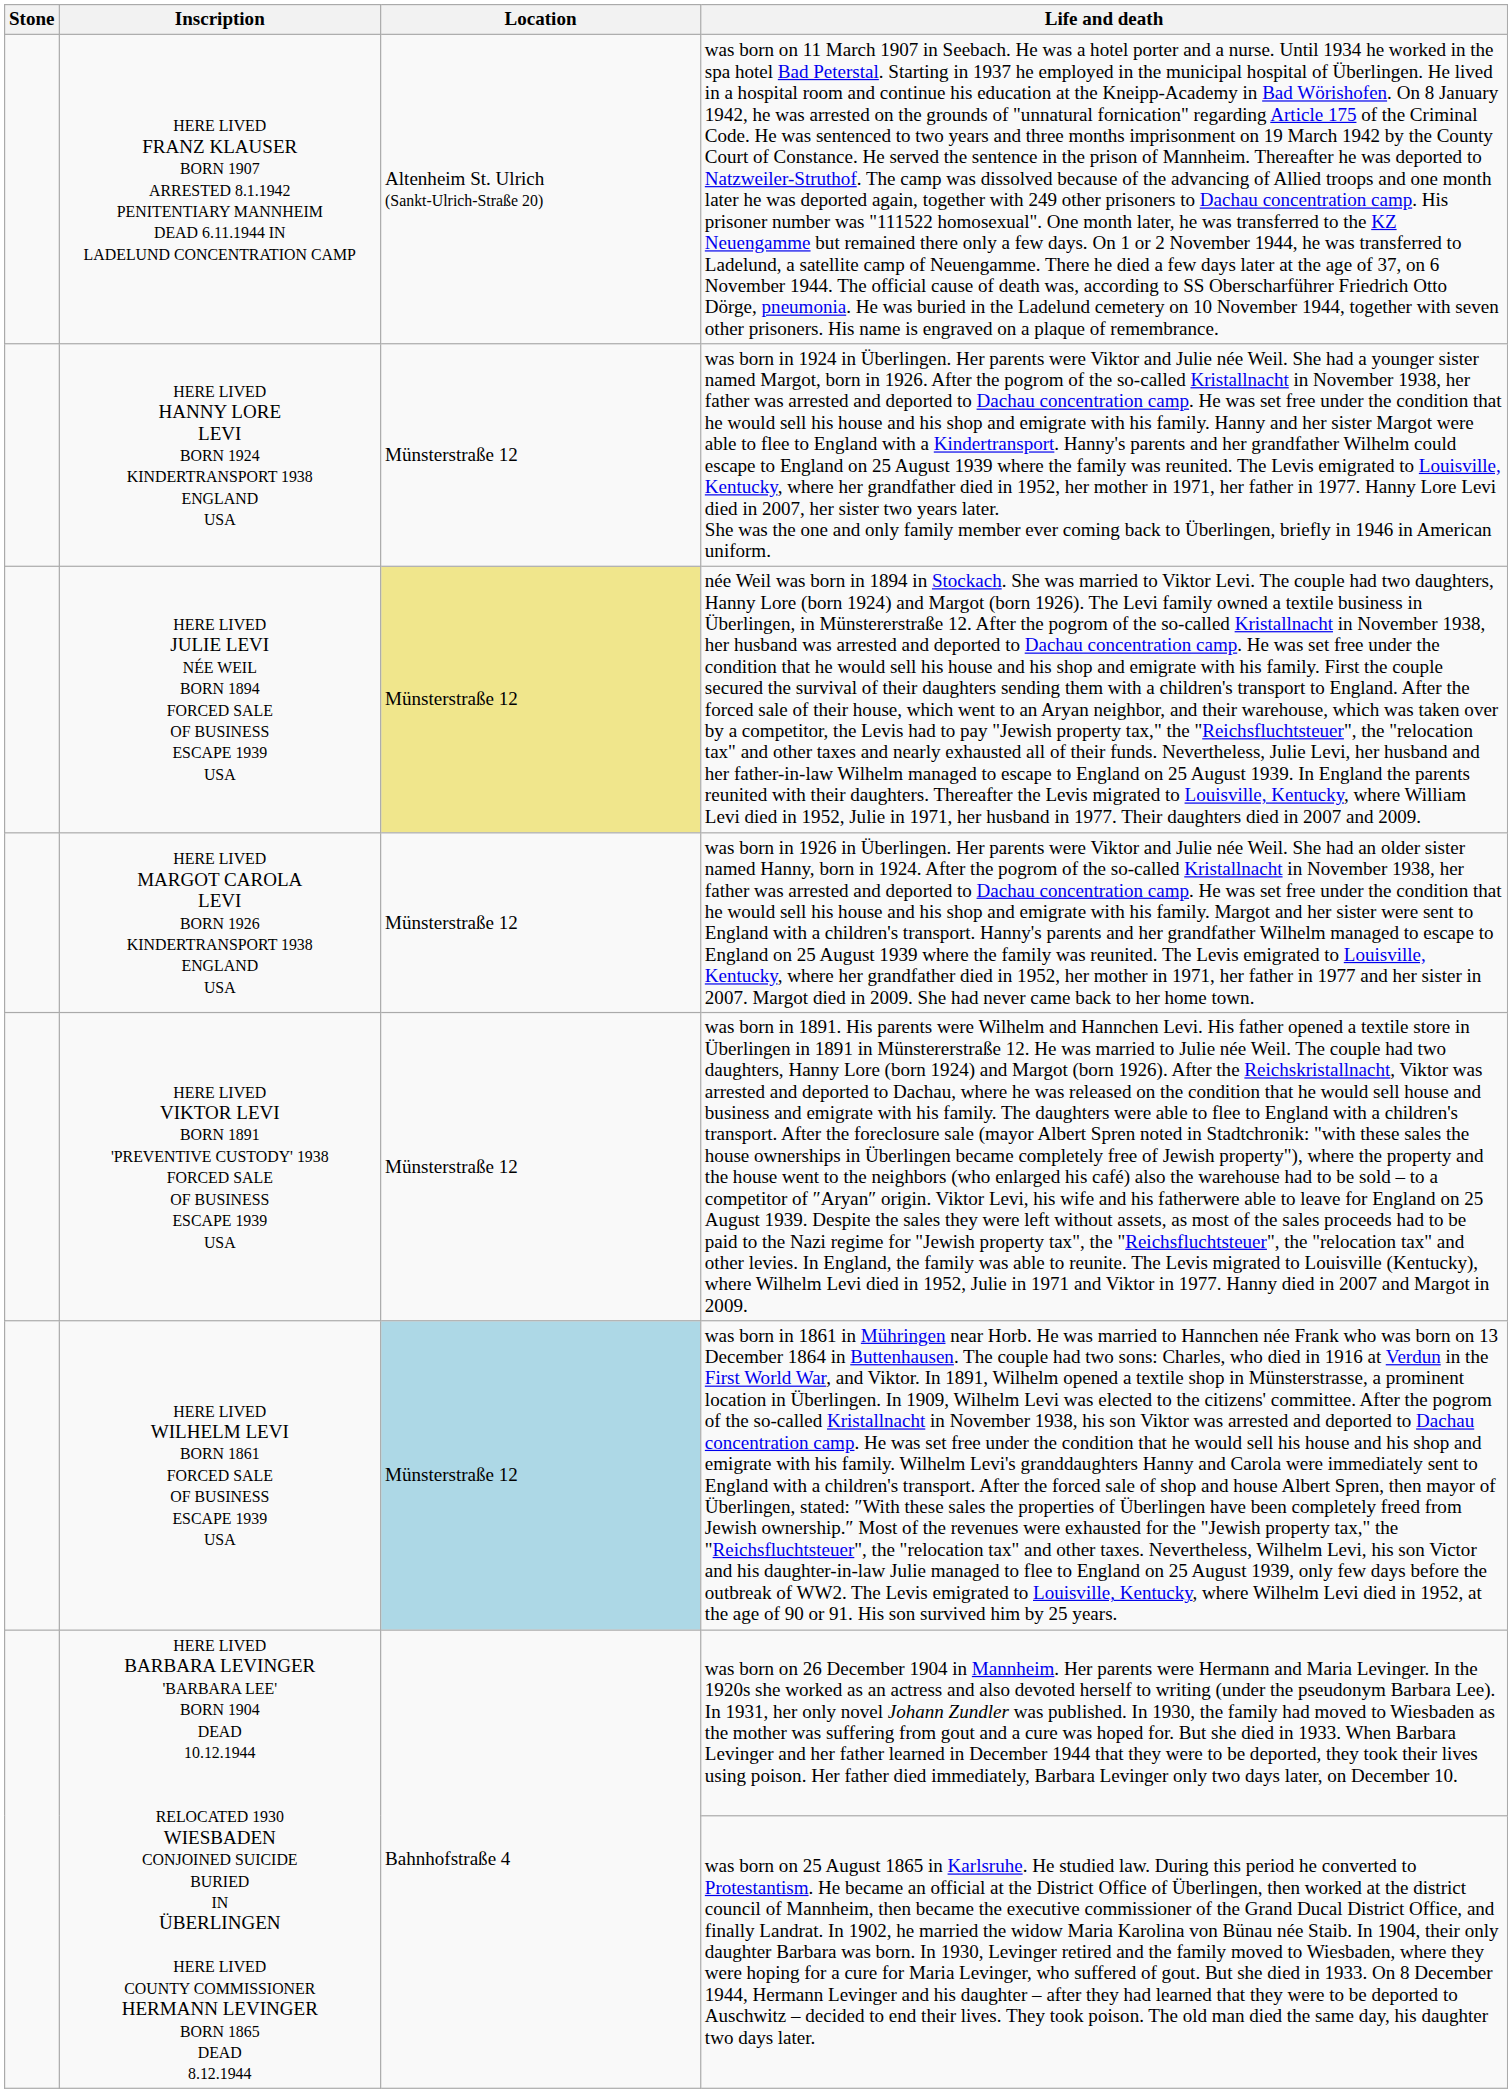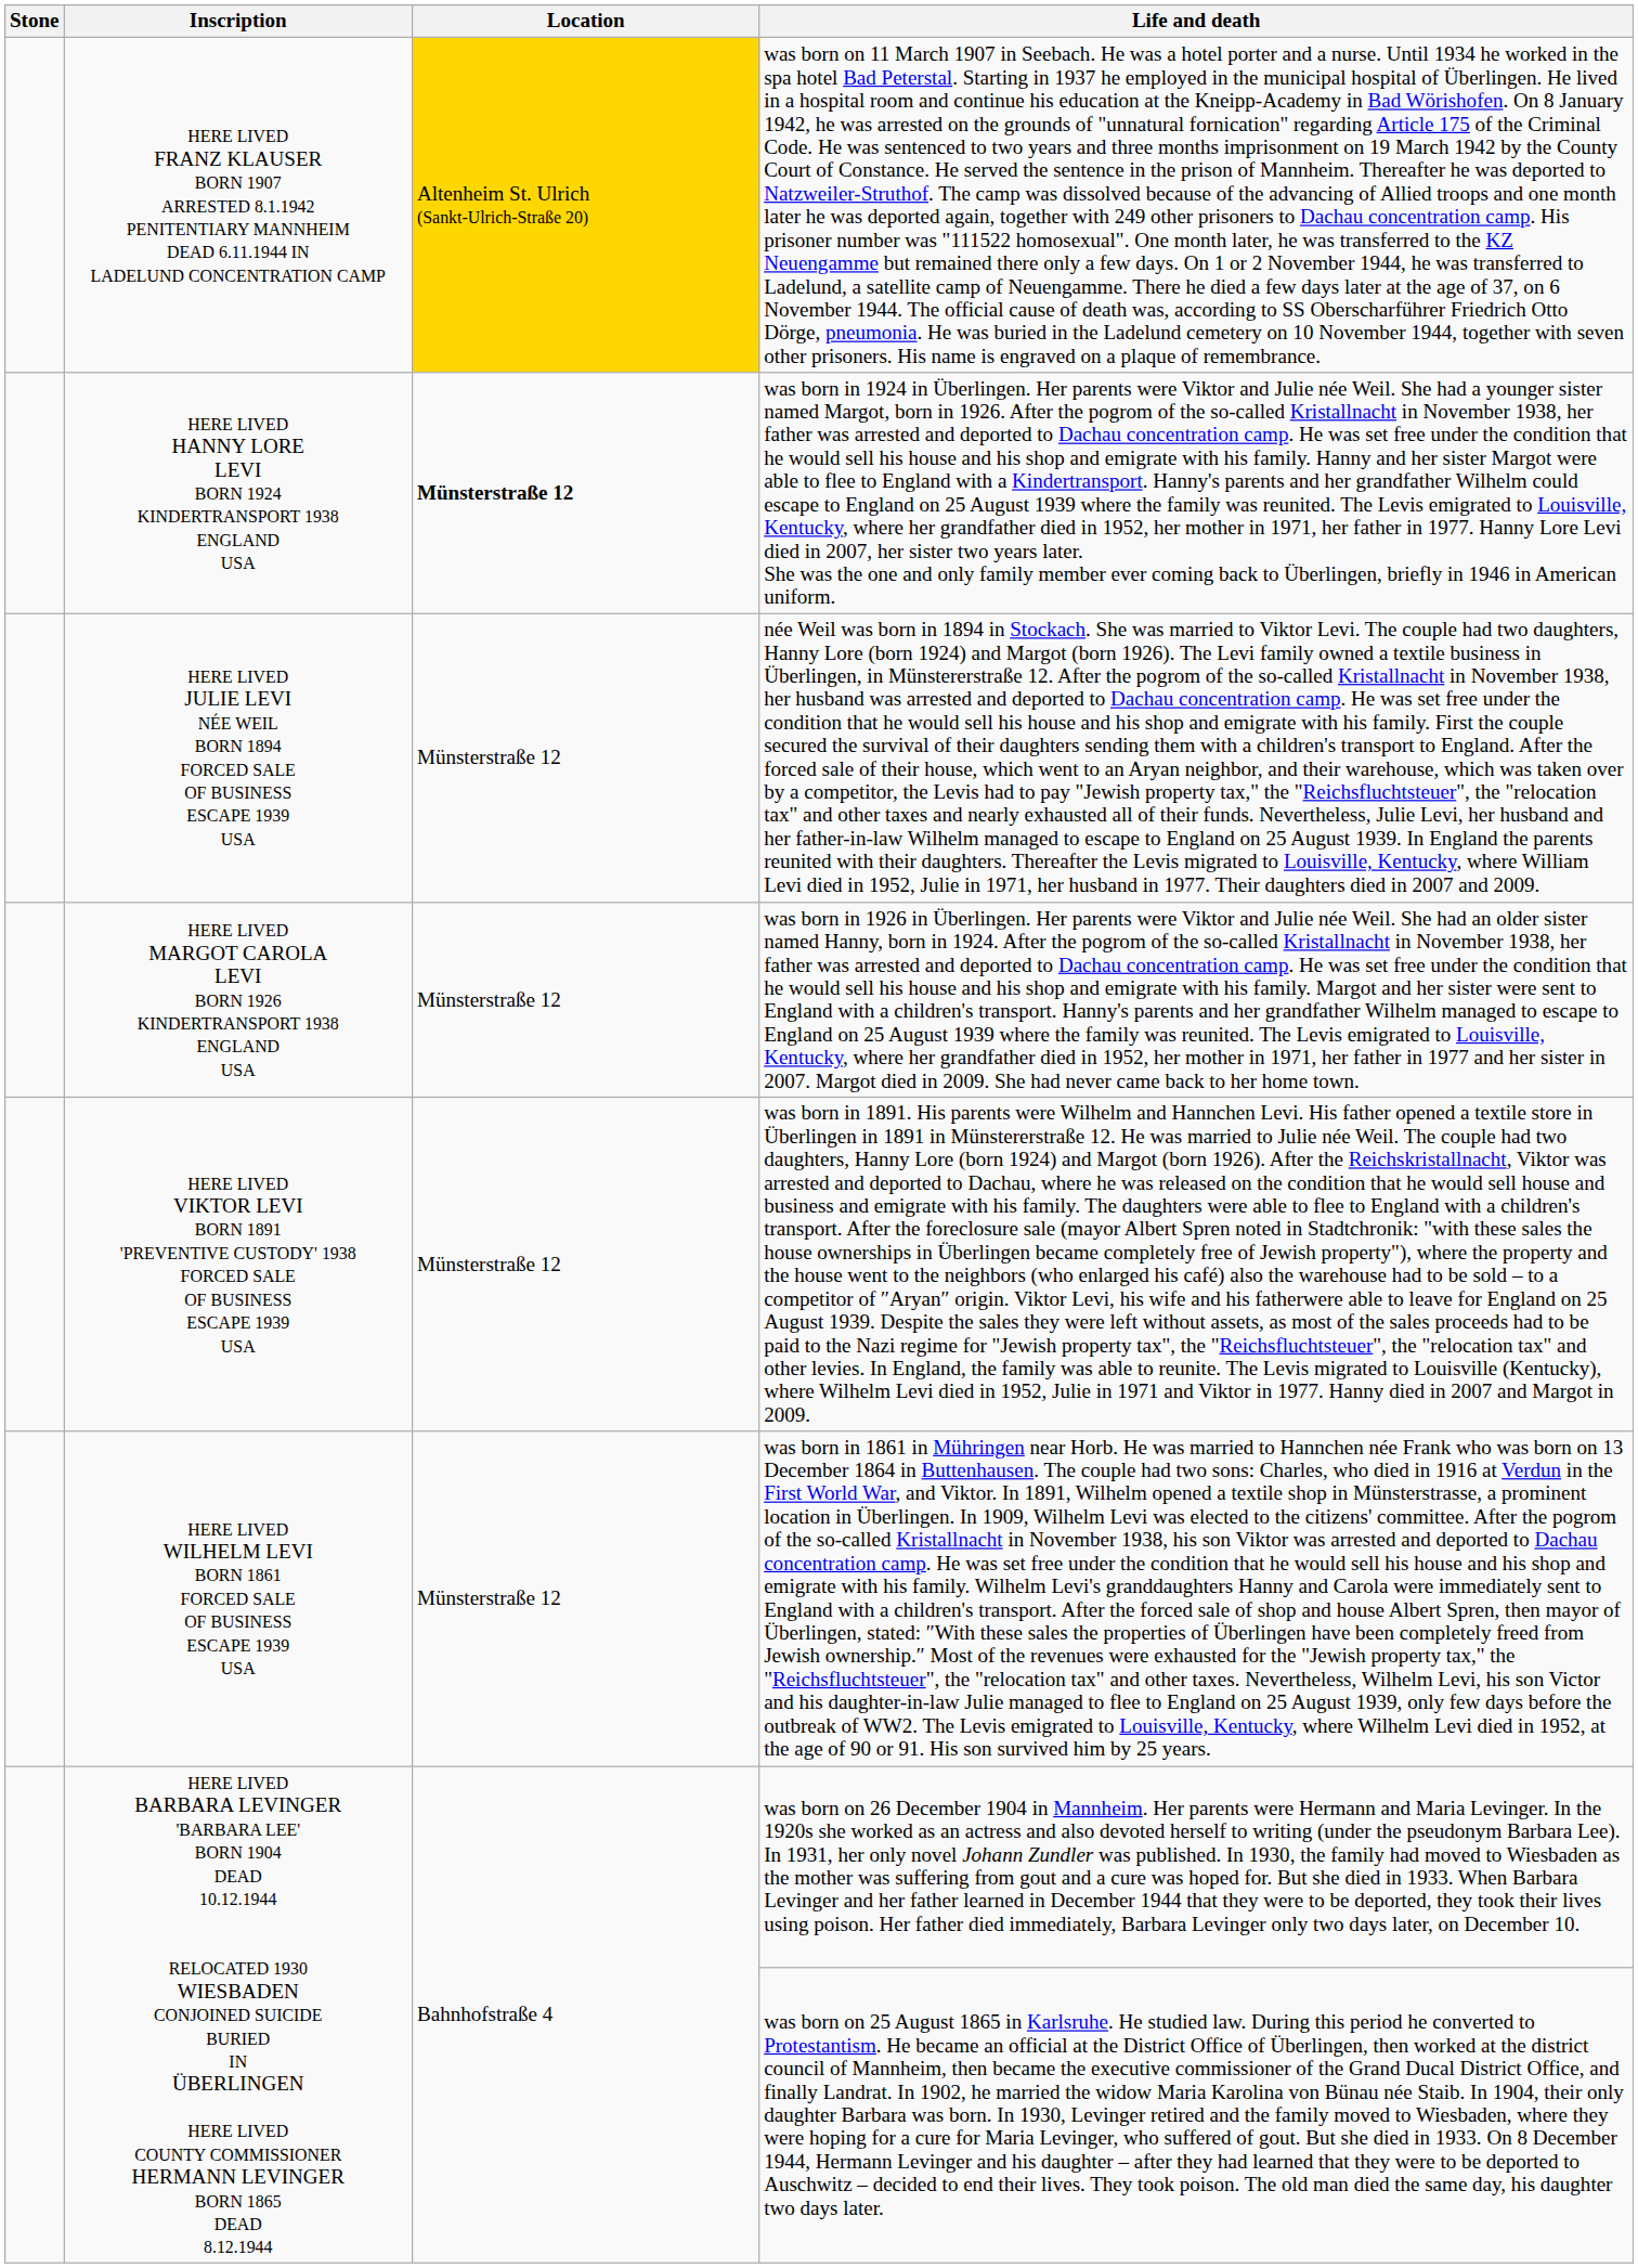row 2 | Location: no background -> gold background
row 3 | Location: normal -> bold
row 4 | Location: khaki background -> no background
row 7 | Location: lightblue background -> no background
